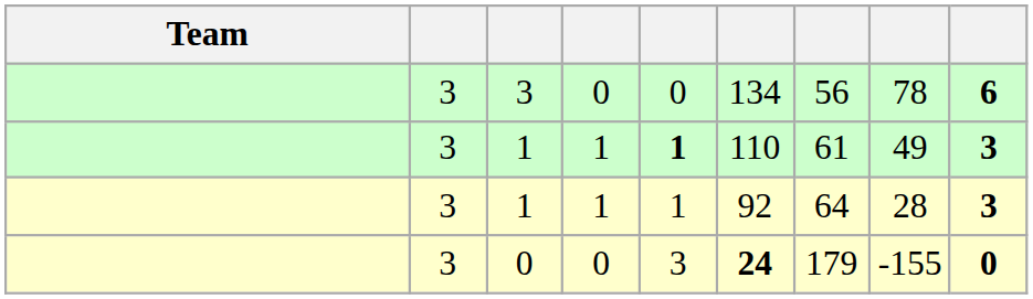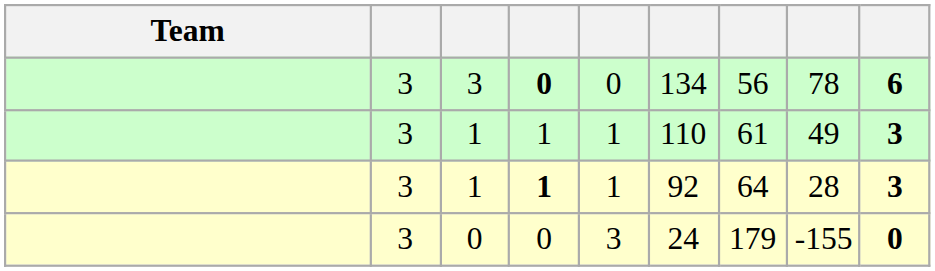row 2 | column 4: normal -> bold
row 3 | column 5: bold -> normal
row 4 | column 4: normal -> bold
row 5 | column 6: bold -> normal
